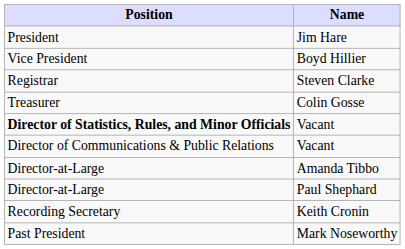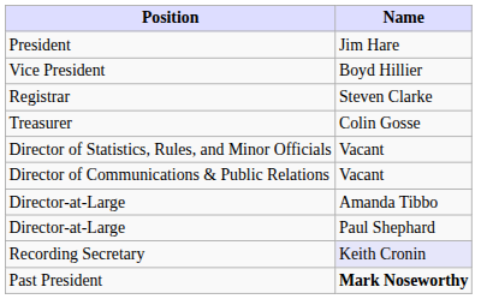row 6 | Position: bold -> normal
row 10 | Name: no background -> lavender background
row 11 | Name: normal -> bold
